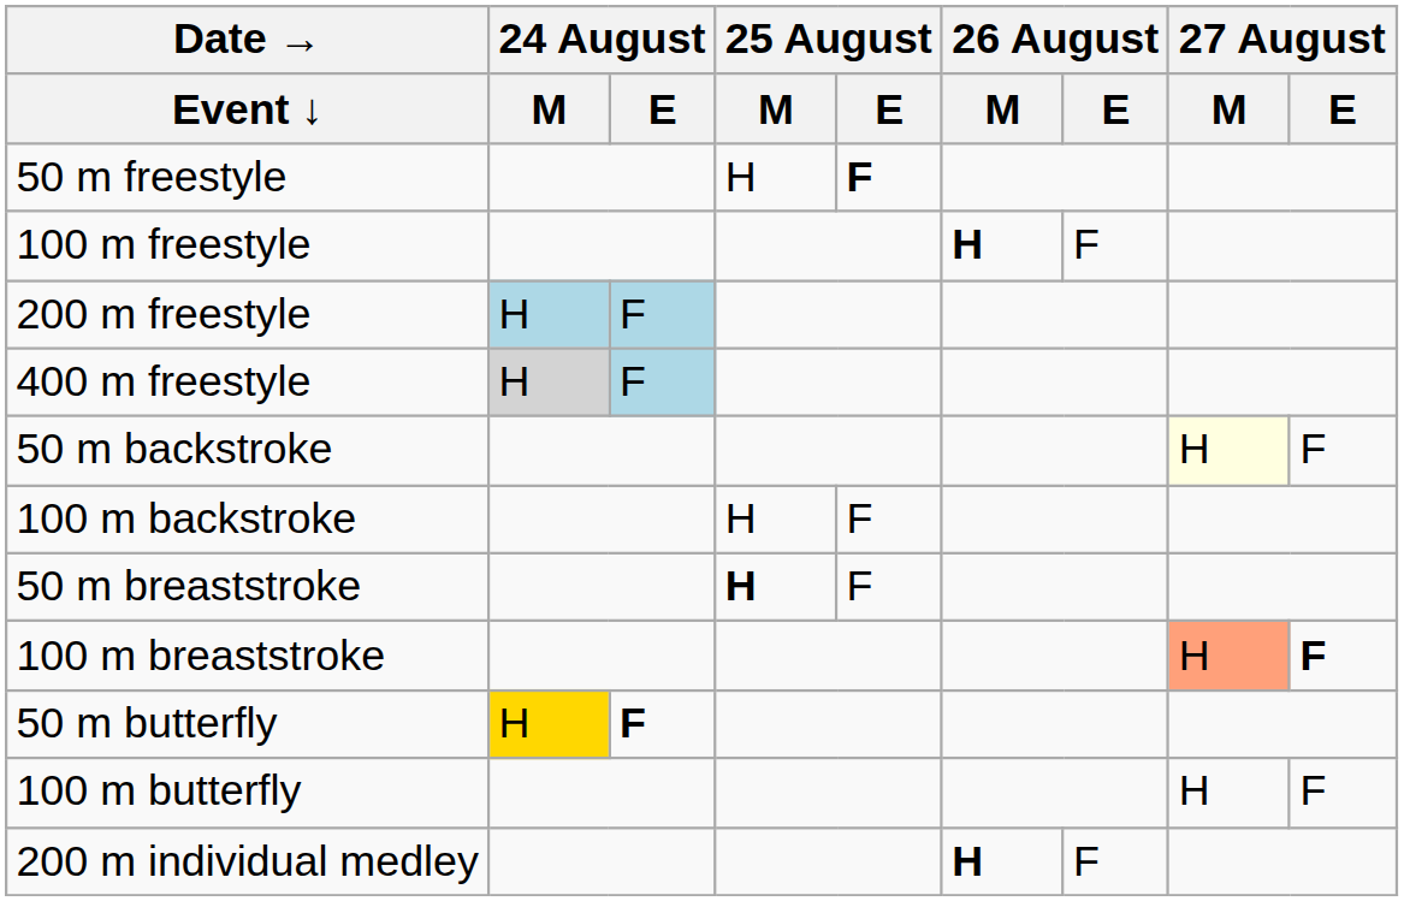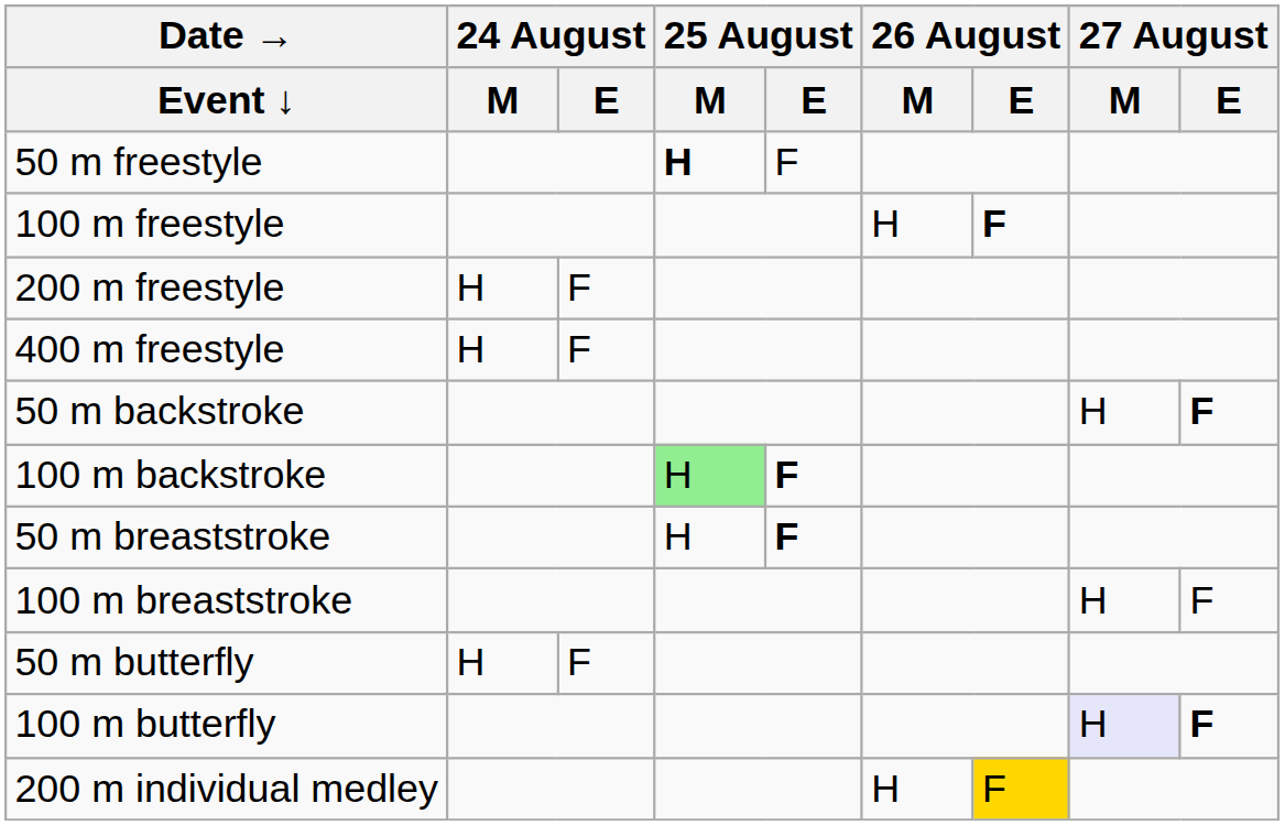50 m freestyle | 25 August / M: normal -> bold
50 m freestyle | 25 August / E: bold -> normal
100 m freestyle | 26 August / M: bold -> normal
100 m freestyle | 26 August / E: normal -> bold
200 m freestyle | 24 August / M: lightblue background -> no background
200 m freestyle | 24 August / E: lightblue background -> no background
400 m freestyle | 24 August / M: lightgrey background -> no background
400 m freestyle | 24 August / E: lightblue background -> no background
50 m backstroke | 27 August / M: lightyellow background -> no background
50 m backstroke | 27 August / E: normal -> bold
100 m backstroke | 25 August / M: no background -> lightgreen background
100 m backstroke | 25 August / E: normal -> bold
50 m breaststroke | 25 August / M: bold -> normal
50 m breaststroke | 25 August / E: normal -> bold
100 m breaststroke | 27 August / M: lightsalmon background -> no background
100 m breaststroke | 27 August / E: bold -> normal
50 m butterfly | 24 August / M: gold background -> no background
50 m butterfly | 24 August / E: bold -> normal
100 m butterfly | 27 August / M: no background -> lavender background
100 m butterfly | 27 August / E: normal -> bold
200 m individual medley | 26 August / M: bold -> normal
200 m individual medley | 26 August / E: no background -> gold background
